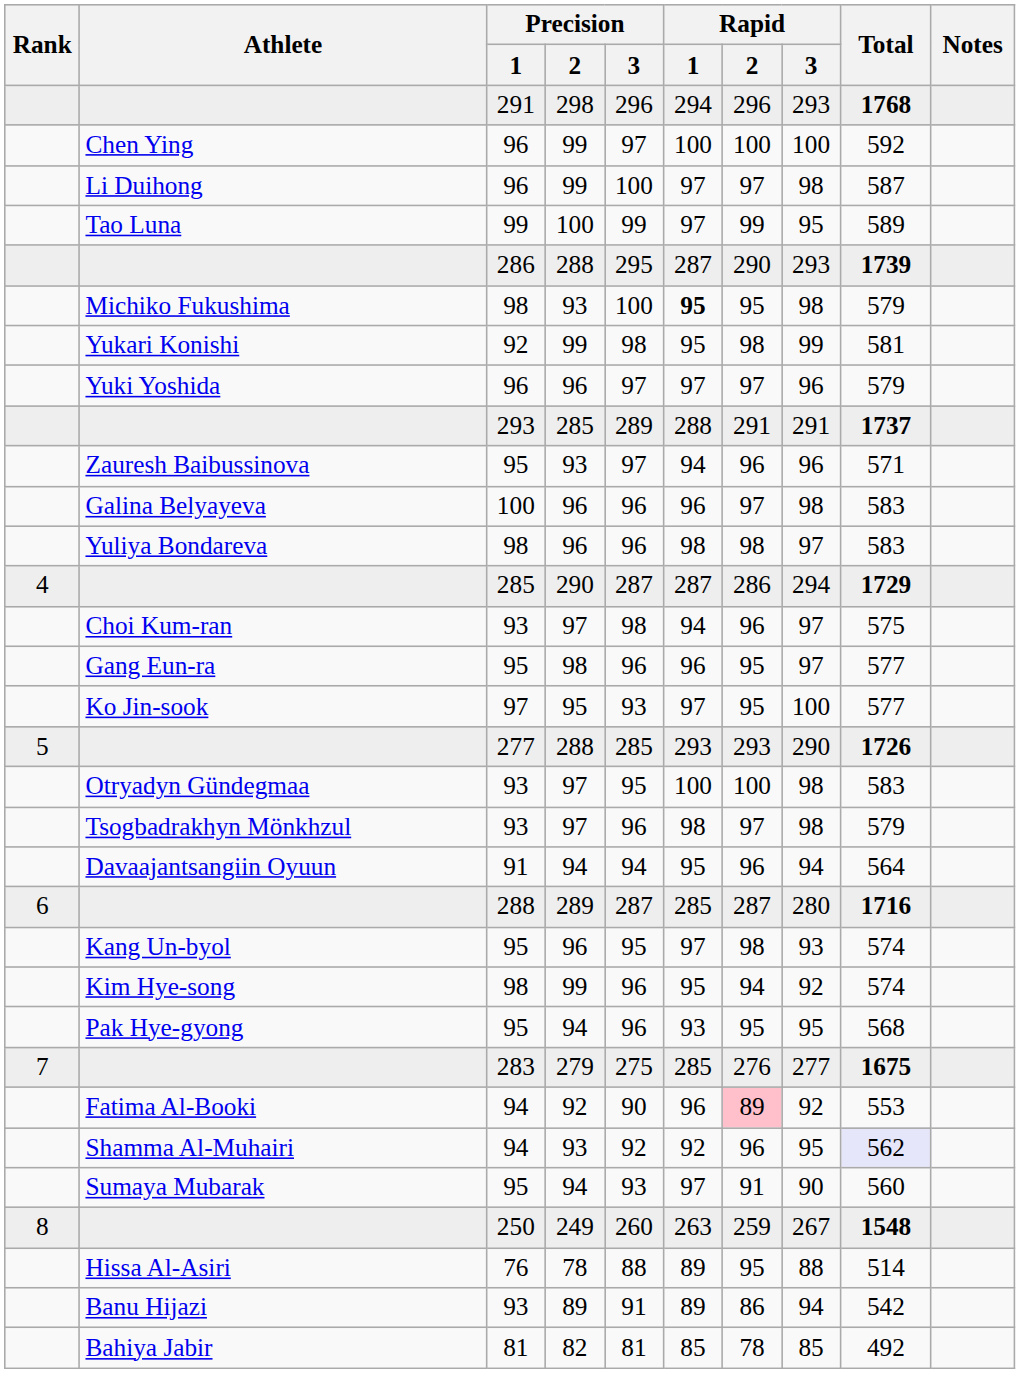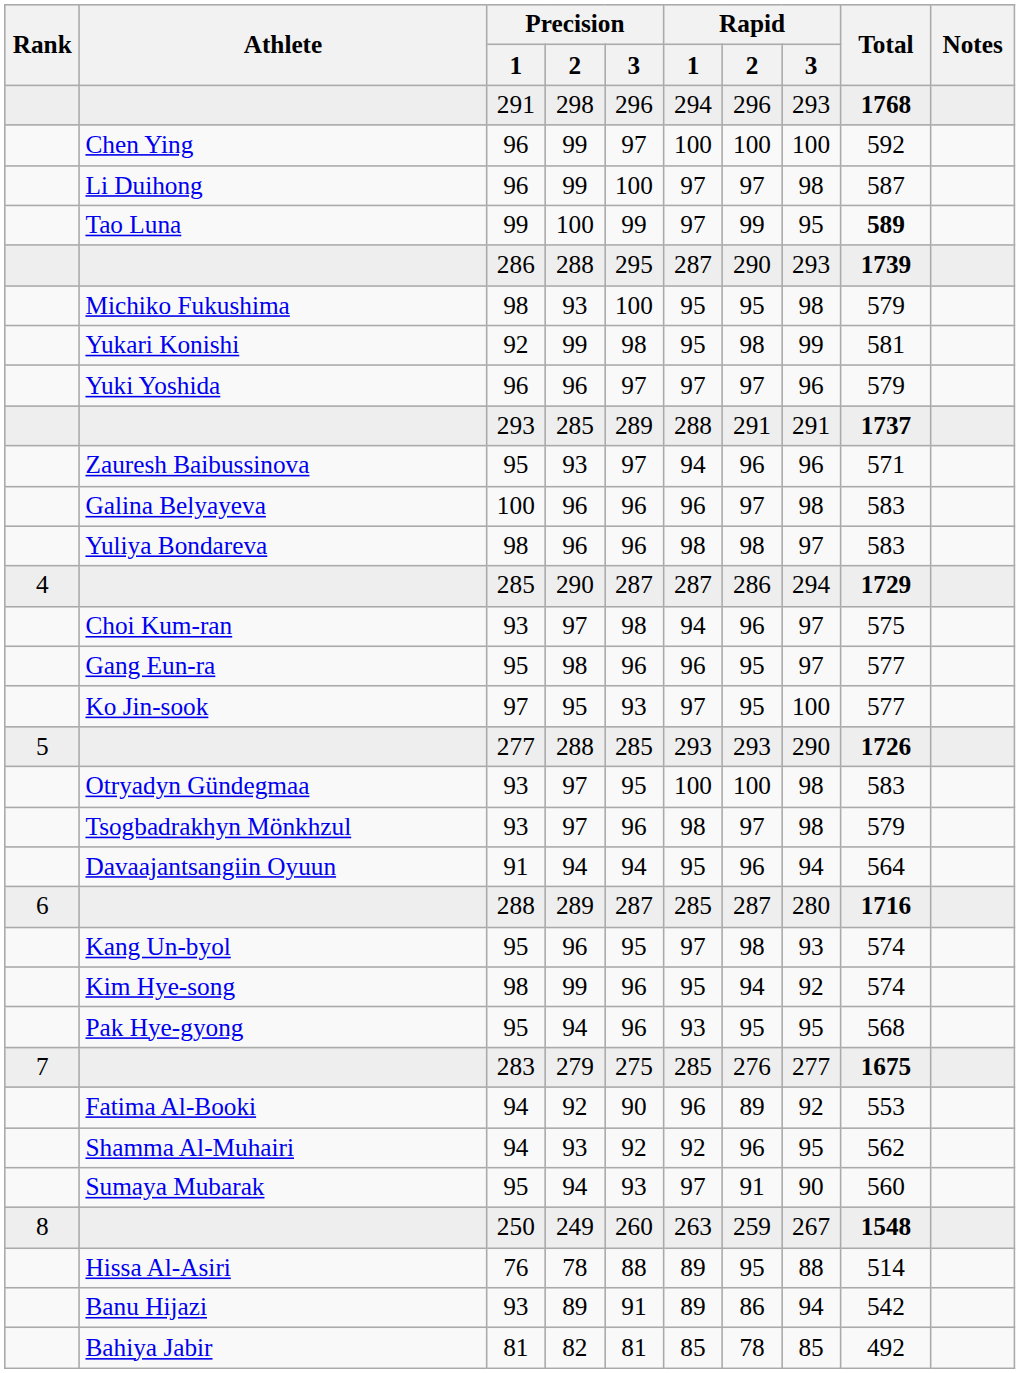Tao Luna | Total: normal -> bold
Michiko Fukushima | Rapid / 1: bold -> normal
Fatima Al-Booki | Rapid / 2: pink background -> no background
Shamma Al-Muhairi | Total: lavender background -> no background
